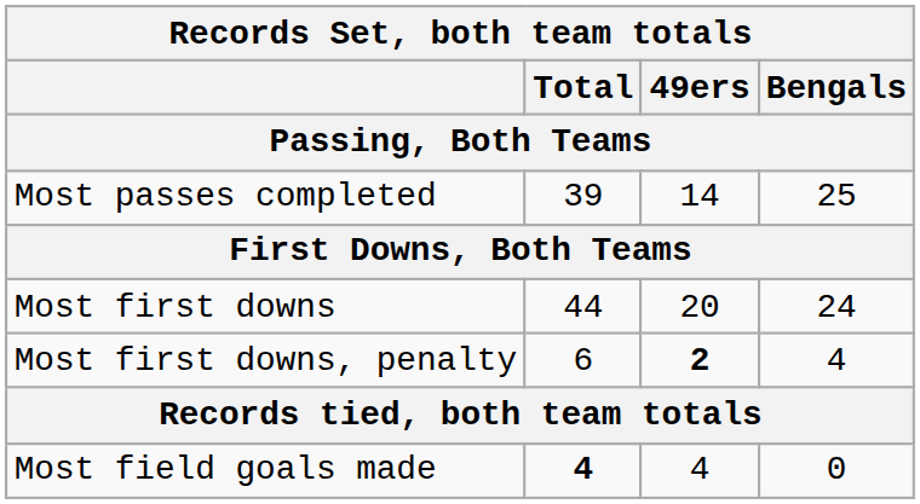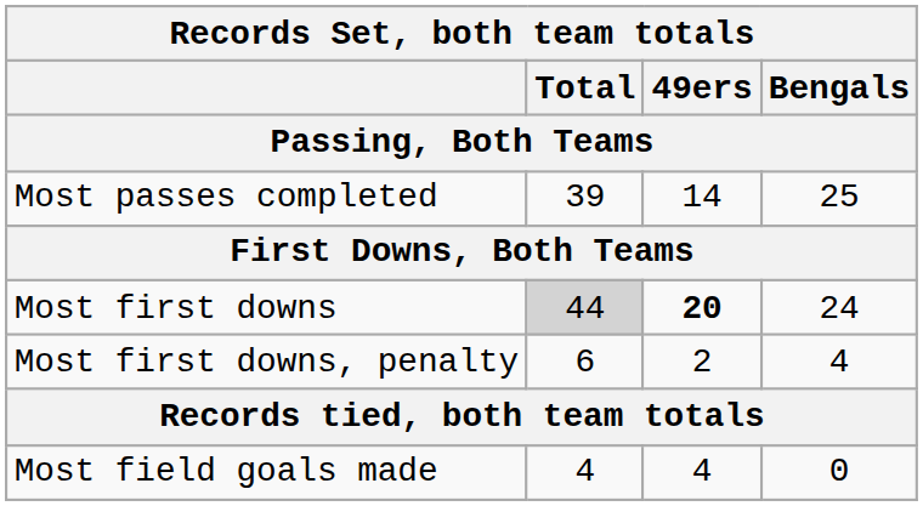Most first downs | Total: no background -> lightgrey background
Most first downs | 49ers: normal -> bold
Most first downs, penalty | 49ers: bold -> normal
Most field goals made | Total: bold -> normal
